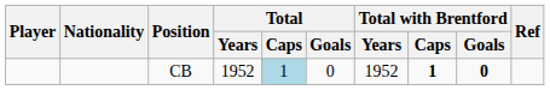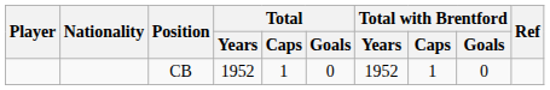CB | Total / Caps: lightblue background -> no background
CB | Total with Brentford / Caps: bold -> normal
CB | Total with Brentford / Goals: bold -> normal
